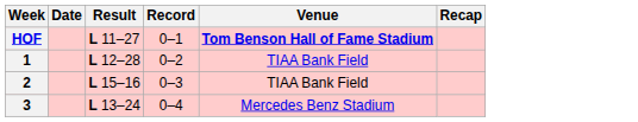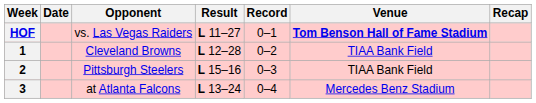+ column: Opponent | vs. Las Vegas Raiders | Cleveland Browns | Pittsburgh Steelers | at Atlanta Falcons
